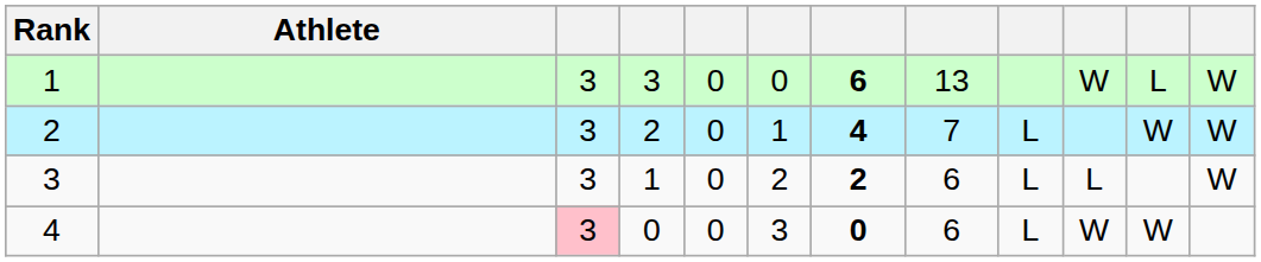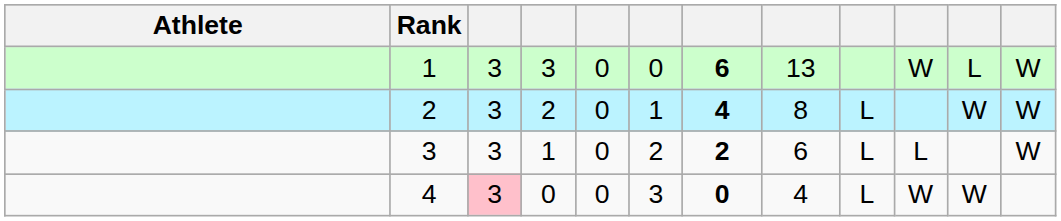columns swapped: Rank <-> Athlete
row 3 | column 8: 7 -> 8
row 5 | column 8: 6 -> 4
